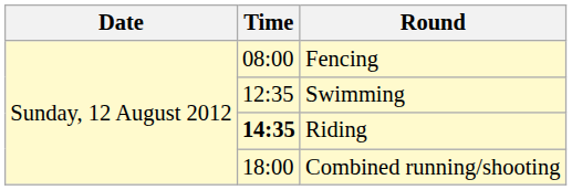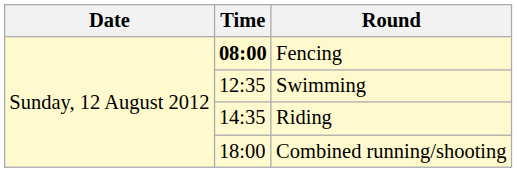Fencing | Time: normal -> bold
Riding | Time: bold -> normal
